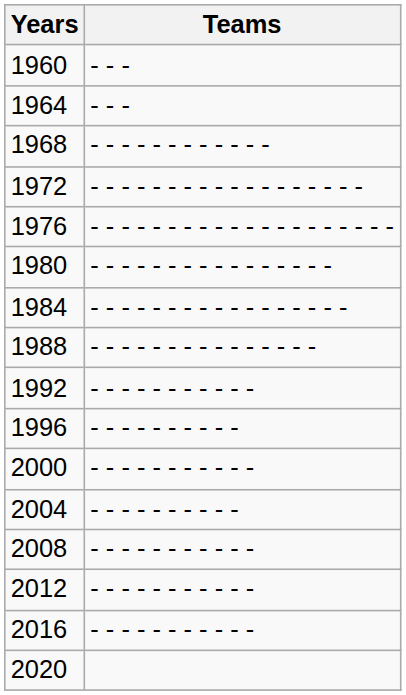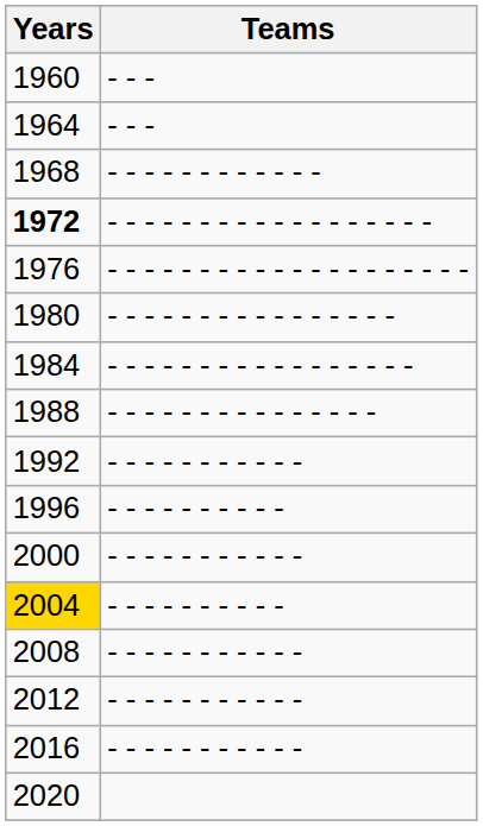1972 | Years: normal -> bold
2004 | Years: no background -> gold background
